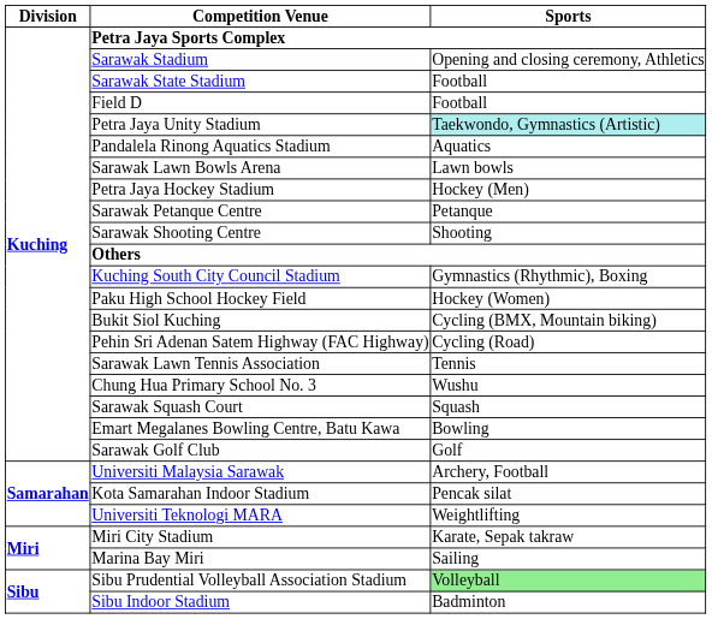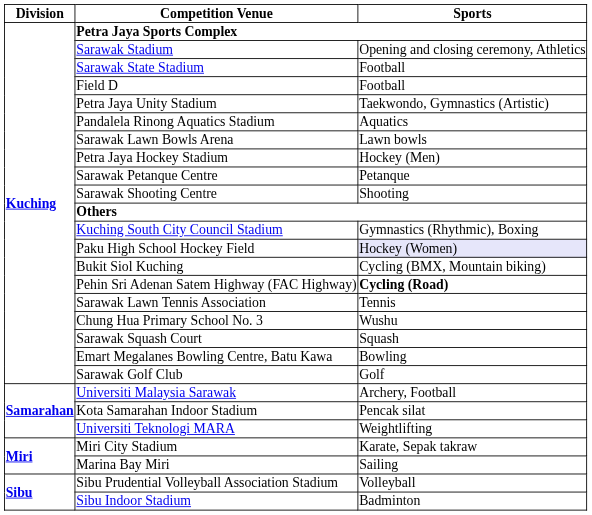Petra Jaya Unity Stadium | column 3: paleturquoise background -> no background
Paku High School Hockey Field | column 3: no background -> lavender background
Pehin Sri Adenan Satem Highway (FAC Highway) | column 3: normal -> bold
Sibu Prudential Volleyball Association Stadium | column 3: lightgreen background -> no background
